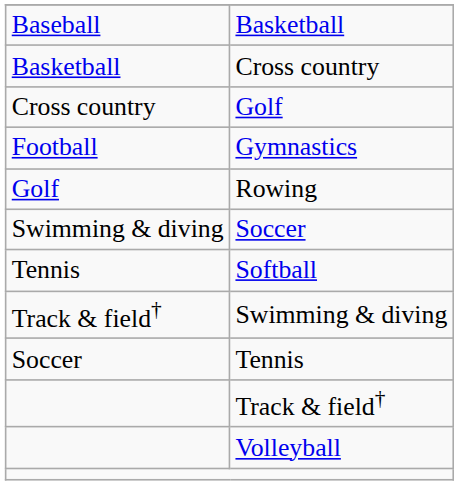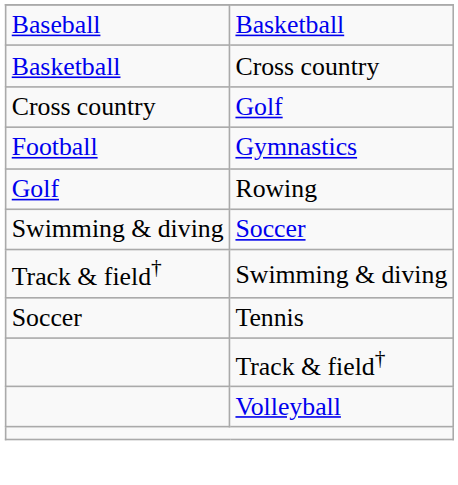- row: Tennis | Softball
